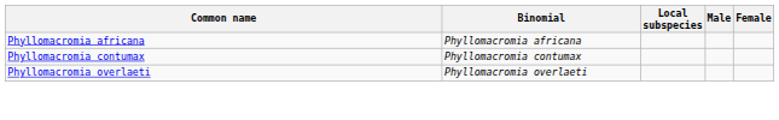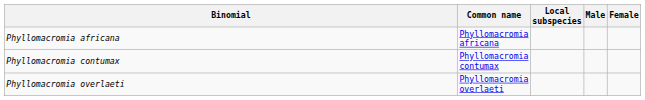columns swapped: Common name <-> Binomial
